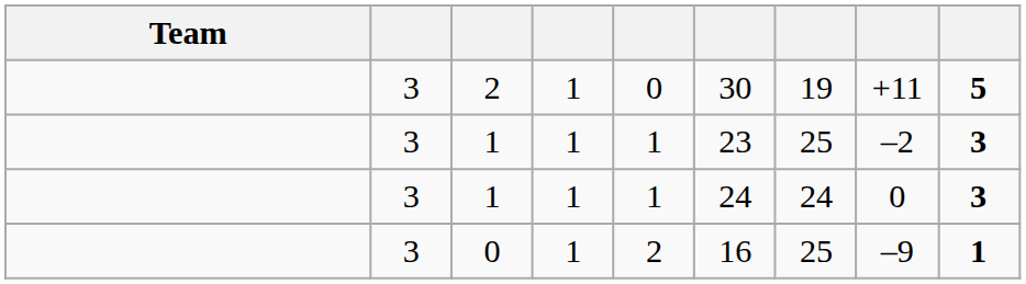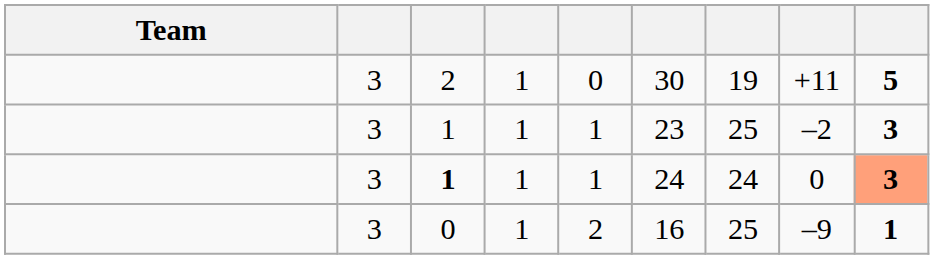row 4 | column 3: normal -> bold
row 4 | column 9: no background -> lightsalmon background
